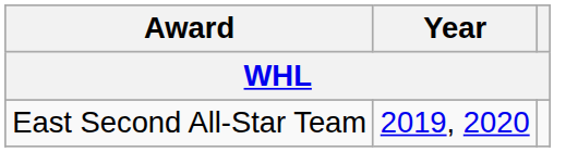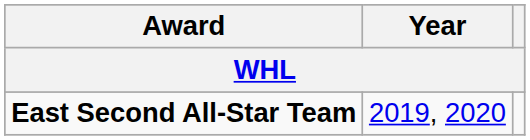row 3 | Award: normal -> bold
